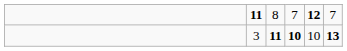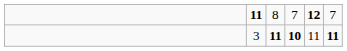row 2 | column 5: 10 -> 11
row 2 | column 6: 13 -> 11
